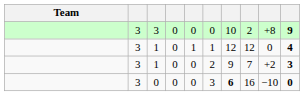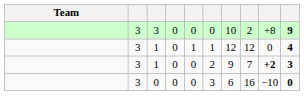row 4 | column 9: normal -> bold
row 5 | column 7: bold -> normal
